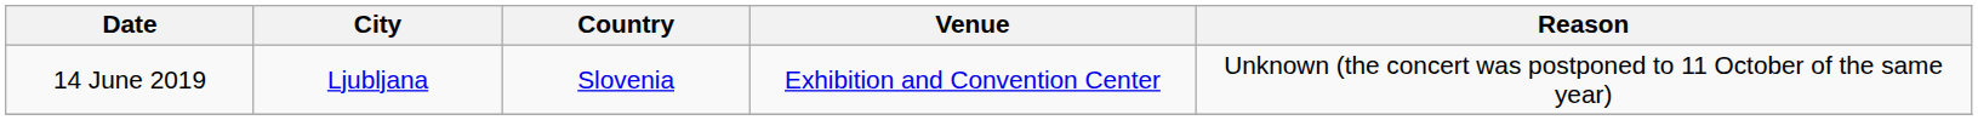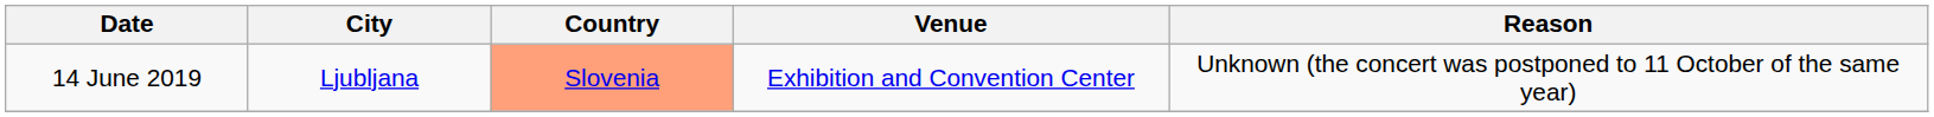14 June 2019 | Country: no background -> lightsalmon background
